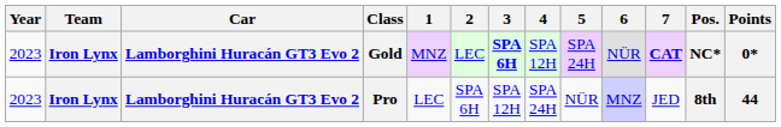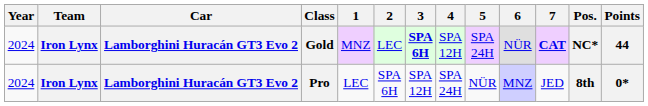Gold | Year: 2023 -> 2024
Gold | Points: 0* -> 44
Pro | Year: 2023 -> 2024
Pro | Points: 44 -> 0*
